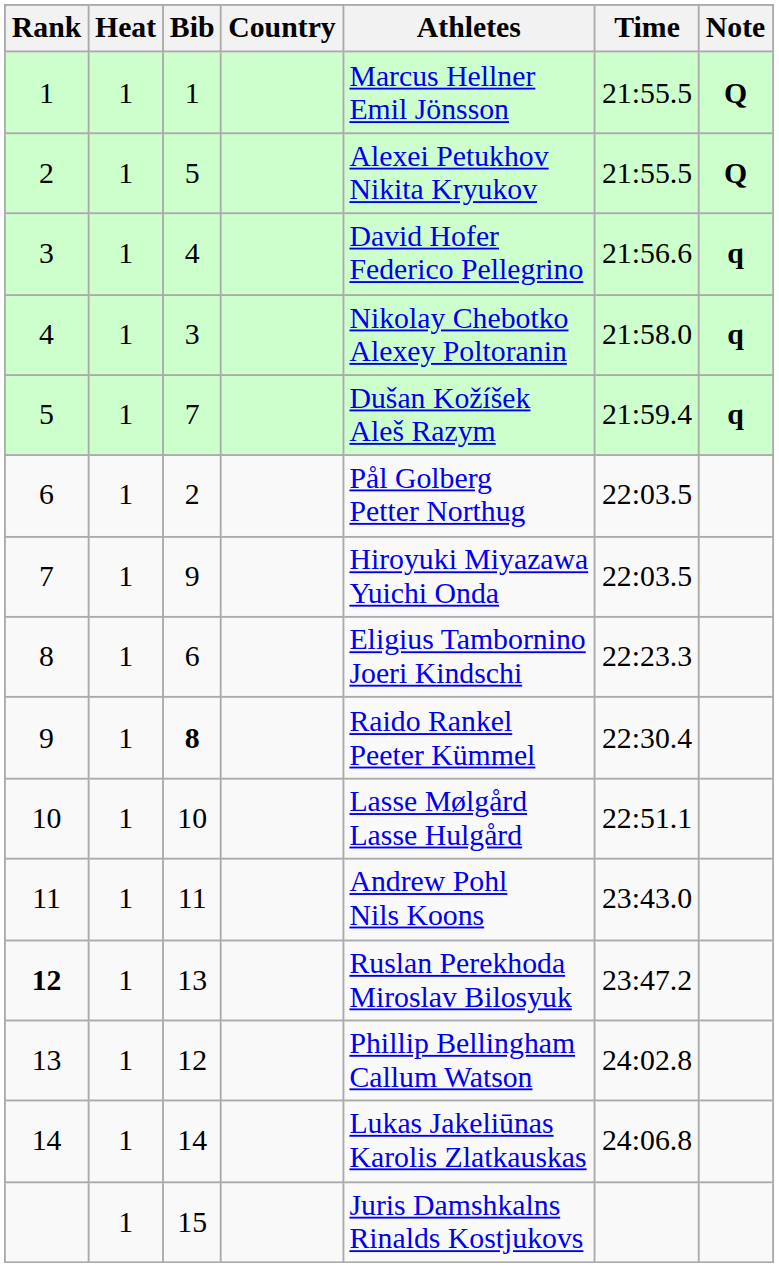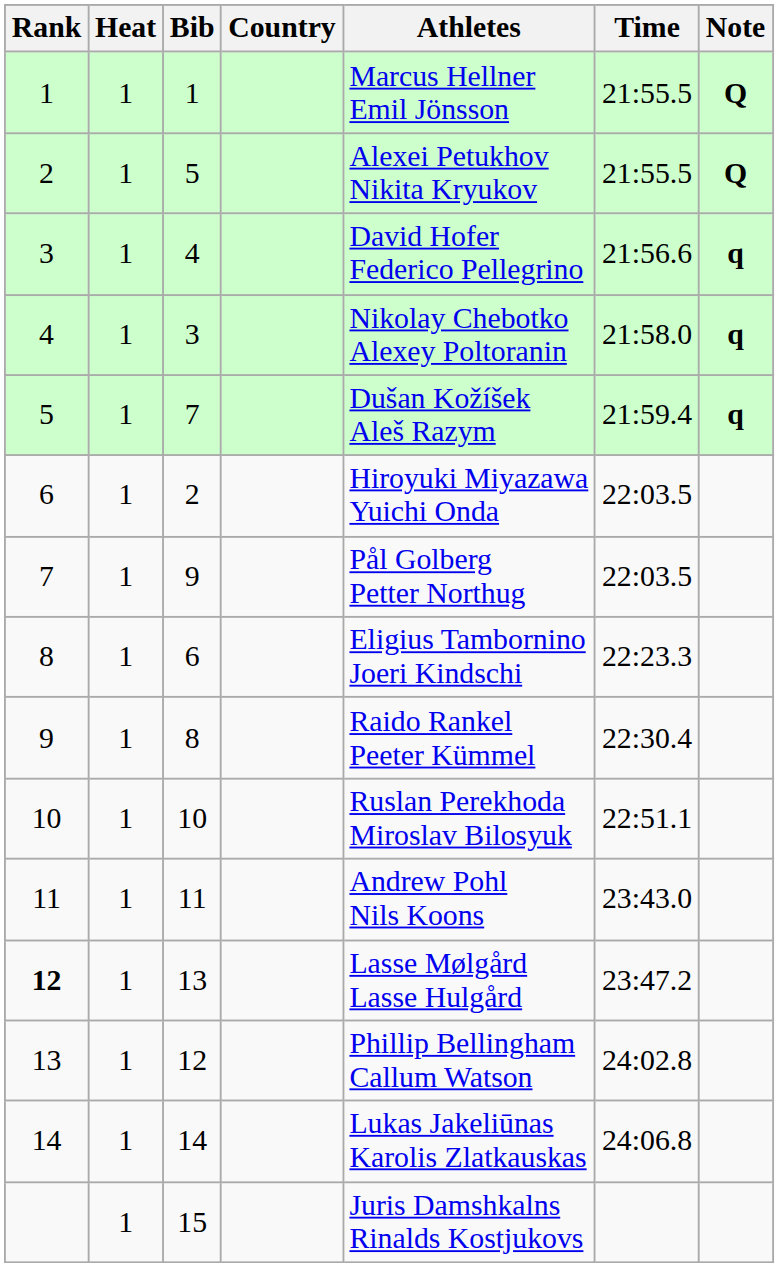row 7 | Athletes: Pål Golberg Petter Northug -> Hiroyuki Miyazawa Yuichi Onda
row 8 | Athletes: Hiroyuki Miyazawa Yuichi Onda -> Pål Golberg Petter Northug
row 10 | Bib: bold -> normal
row 11 | Athletes: Lasse Mølgård Lasse Hulgård -> Ruslan Perekhoda Miroslav Bilosyuk
row 13 | Athletes: Ruslan Perekhoda Miroslav Bilosyuk -> Lasse Mølgård Lasse Hulgård
